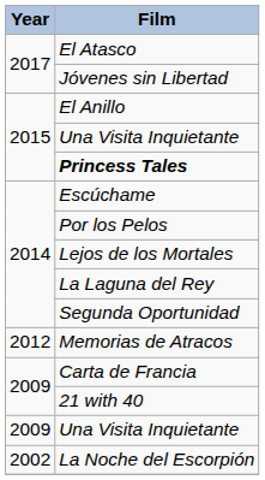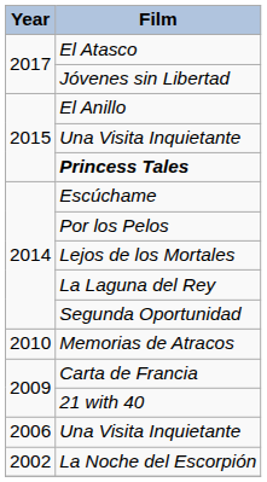row 12 | Year: 2012 -> 2010
row 15 | Year: 2009 -> 2006
